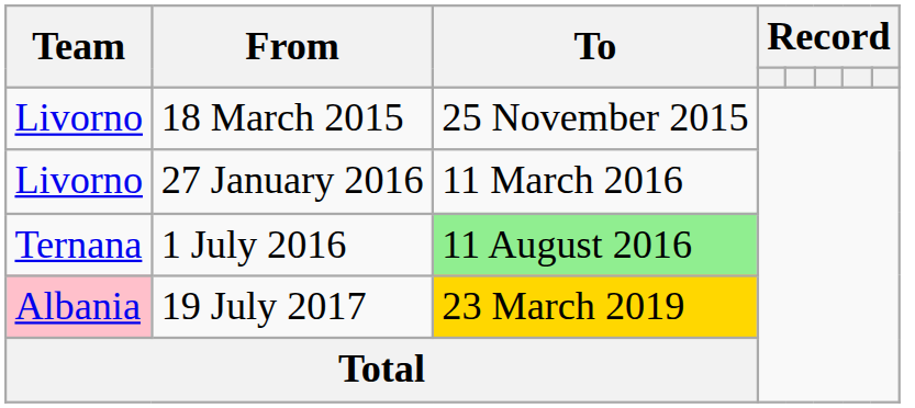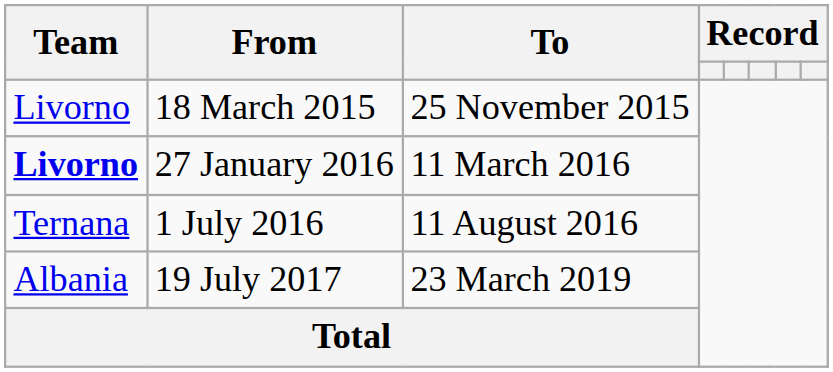27 January 2016 | Team: normal -> bold
1 July 2016 | To: lightgreen background -> no background
19 July 2017 | Team: pink background -> no background
19 July 2017 | To: gold background -> no background
